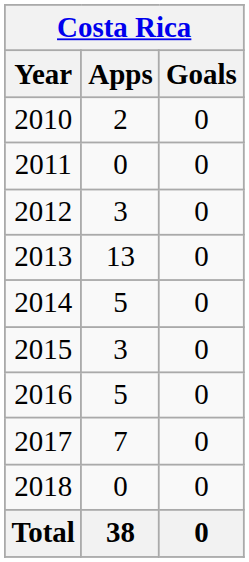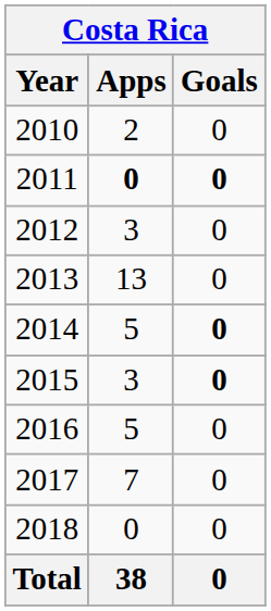2011 | Apps: normal -> bold
2011 | Goals: normal -> bold
2014 | Goals: normal -> bold
2015 | Goals: normal -> bold
